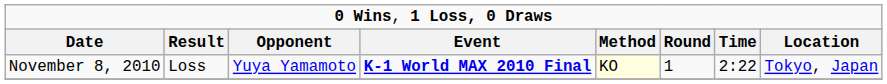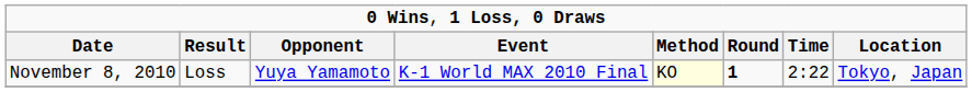November 8, 2010 | column 4: bold -> normal
November 8, 2010 | column 6: normal -> bold
